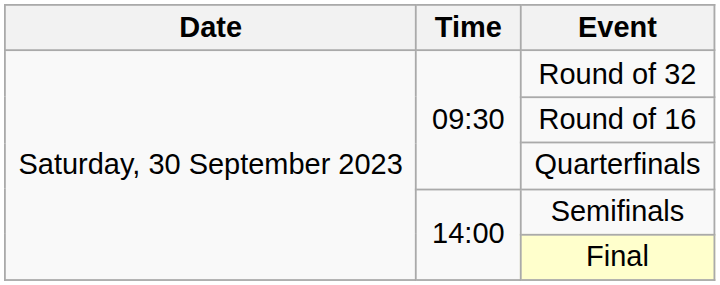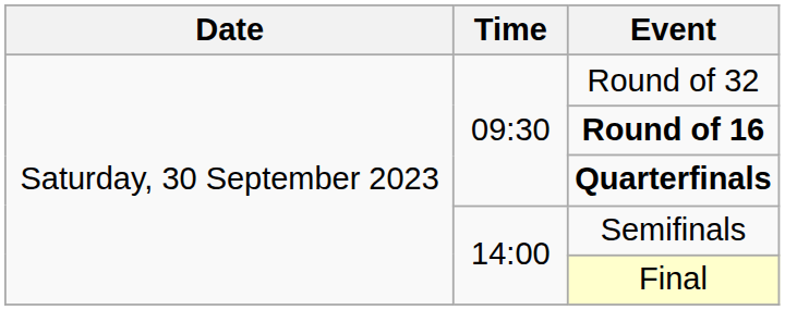Round of 16 | Event: normal -> bold
Quarterfinals | Event: normal -> bold
